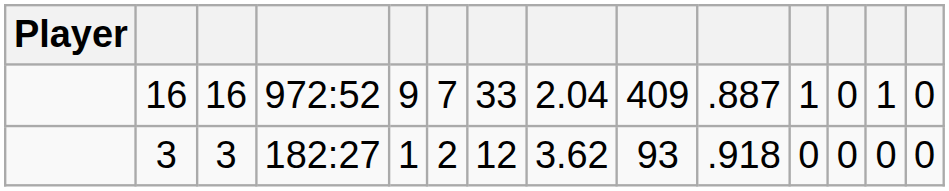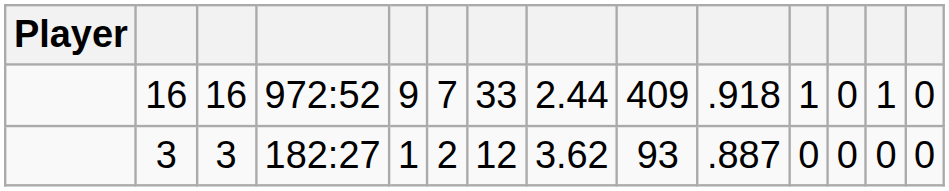row 2 | column 8: 2.04 -> 2.44
row 2 | column 10: .887 -> .918
row 3 | column 10: .918 -> .887
